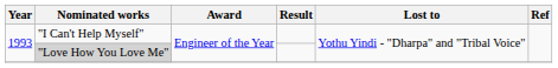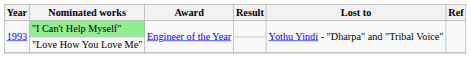"I Can't Help Myself" | Nominated works: no background -> lightgreen background
"Love How You Love Me" | Nominated works: lightgrey background -> no background
